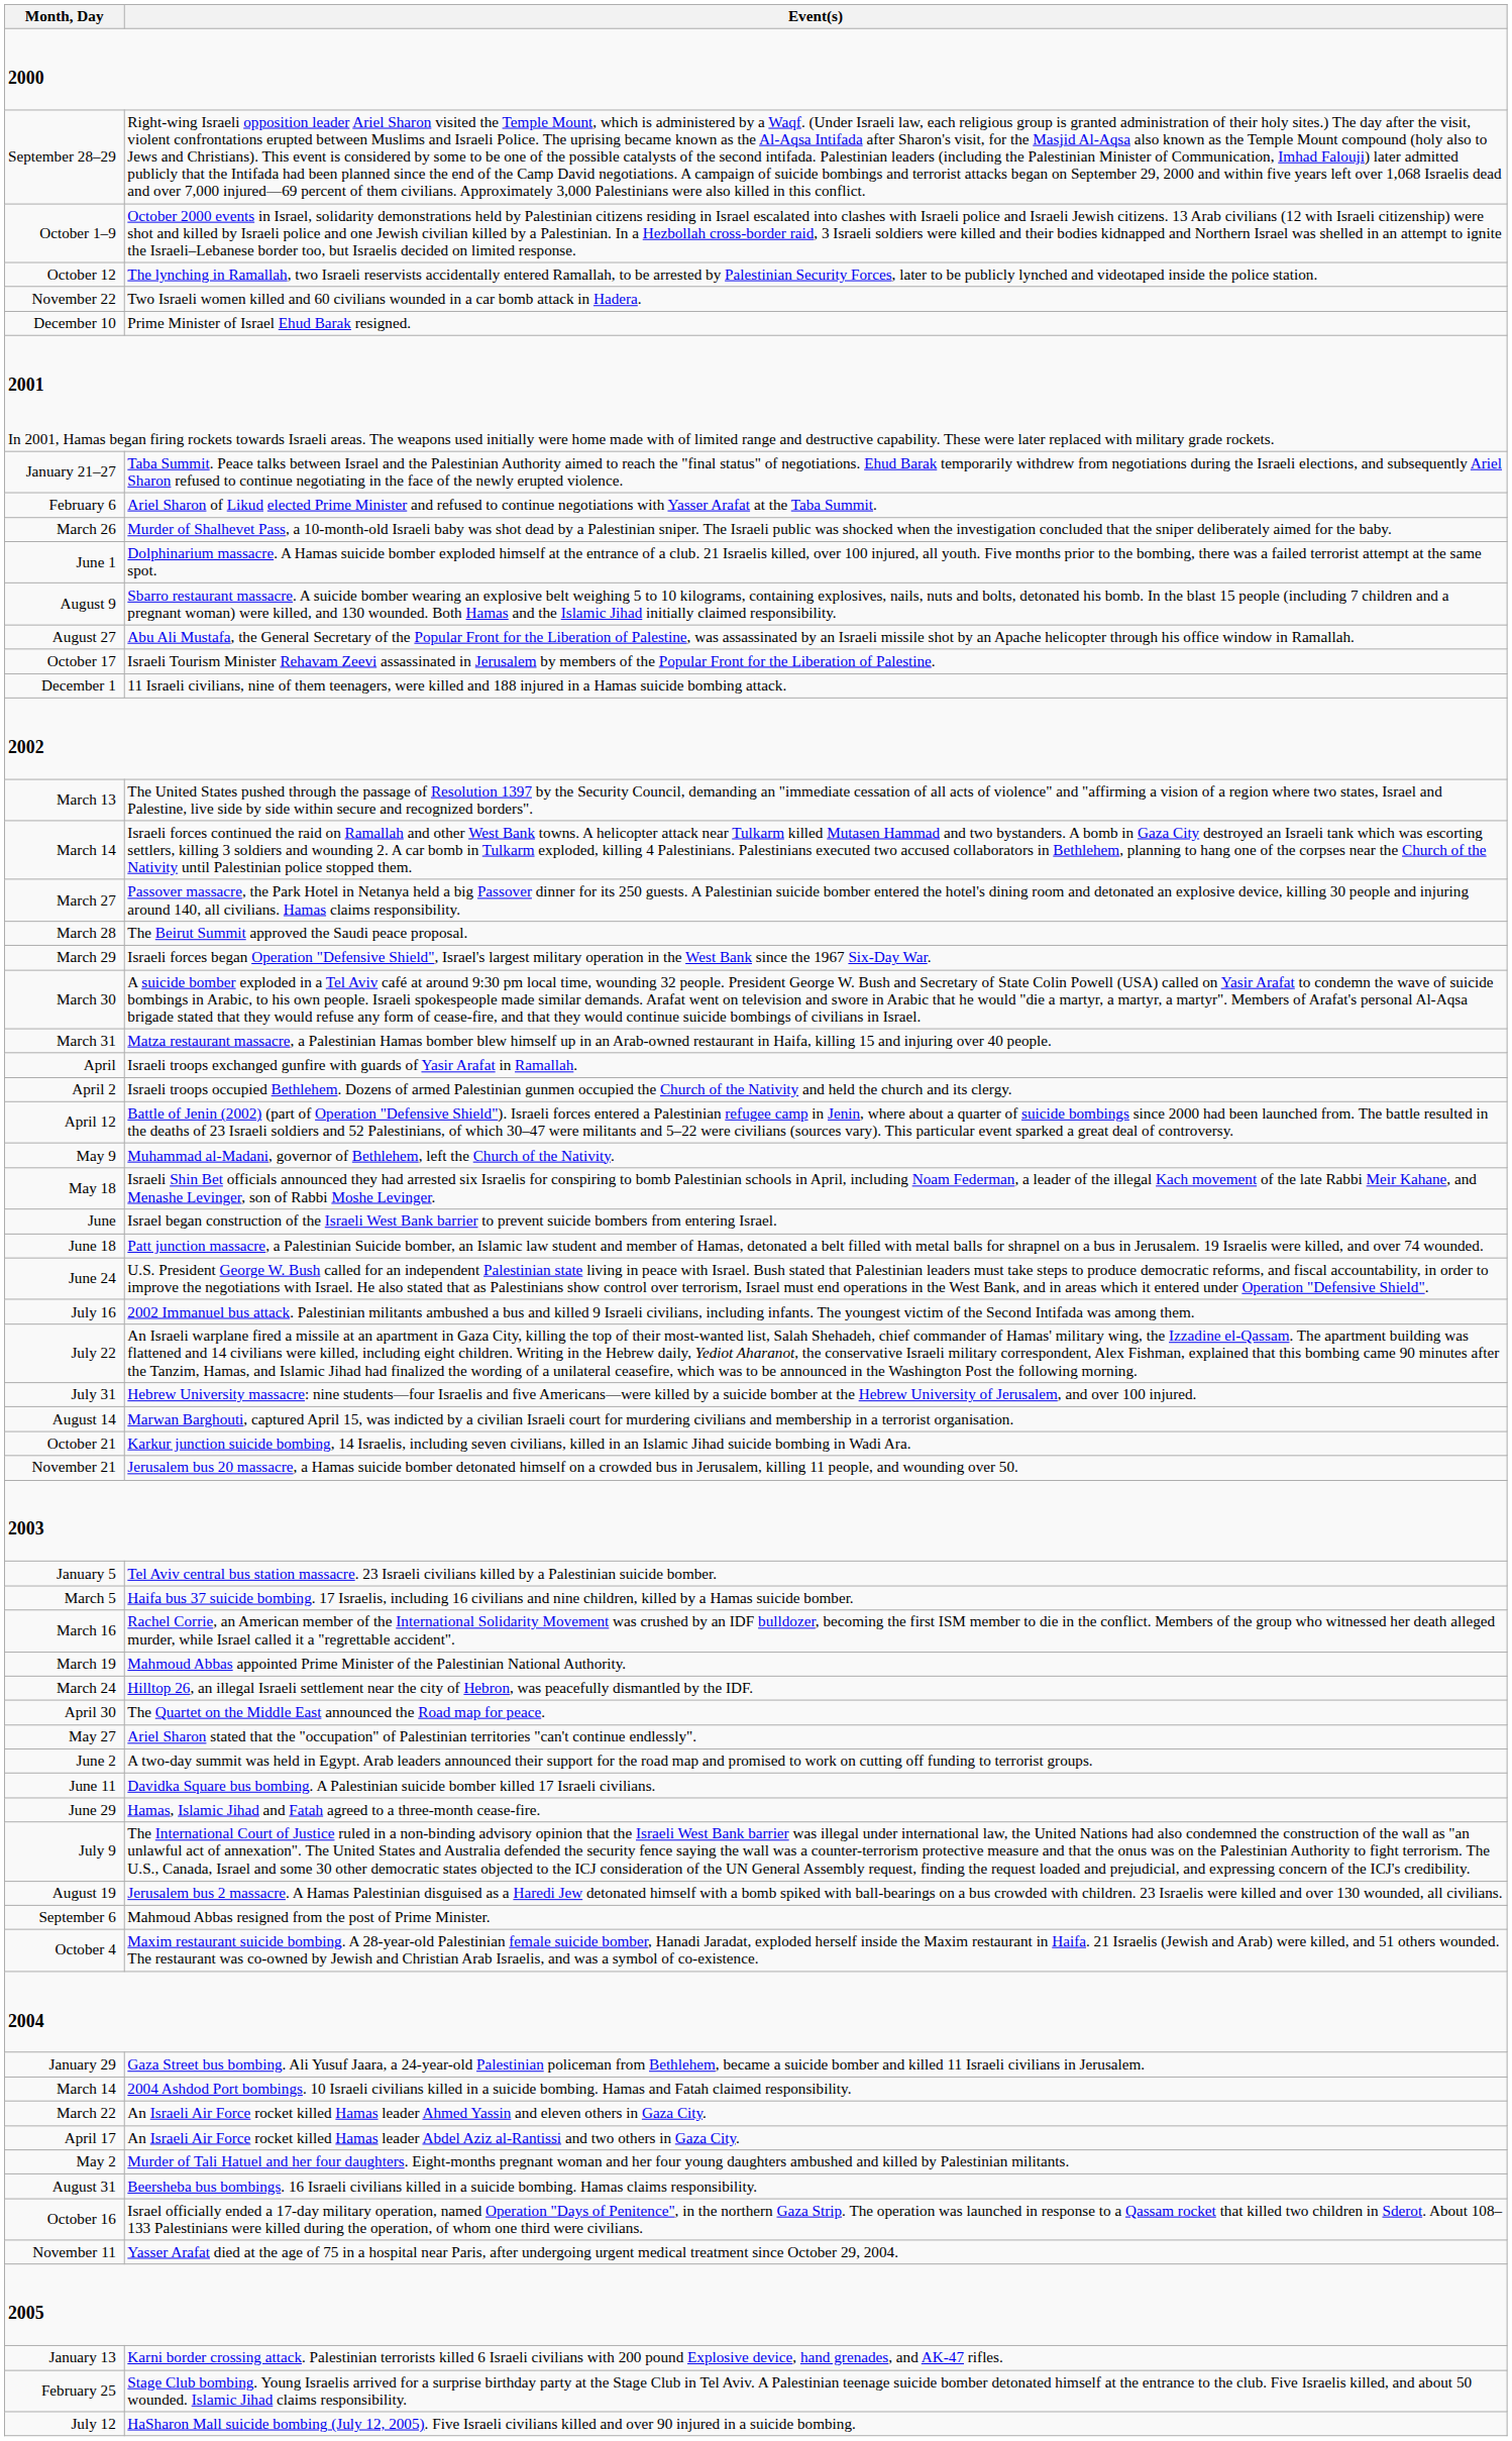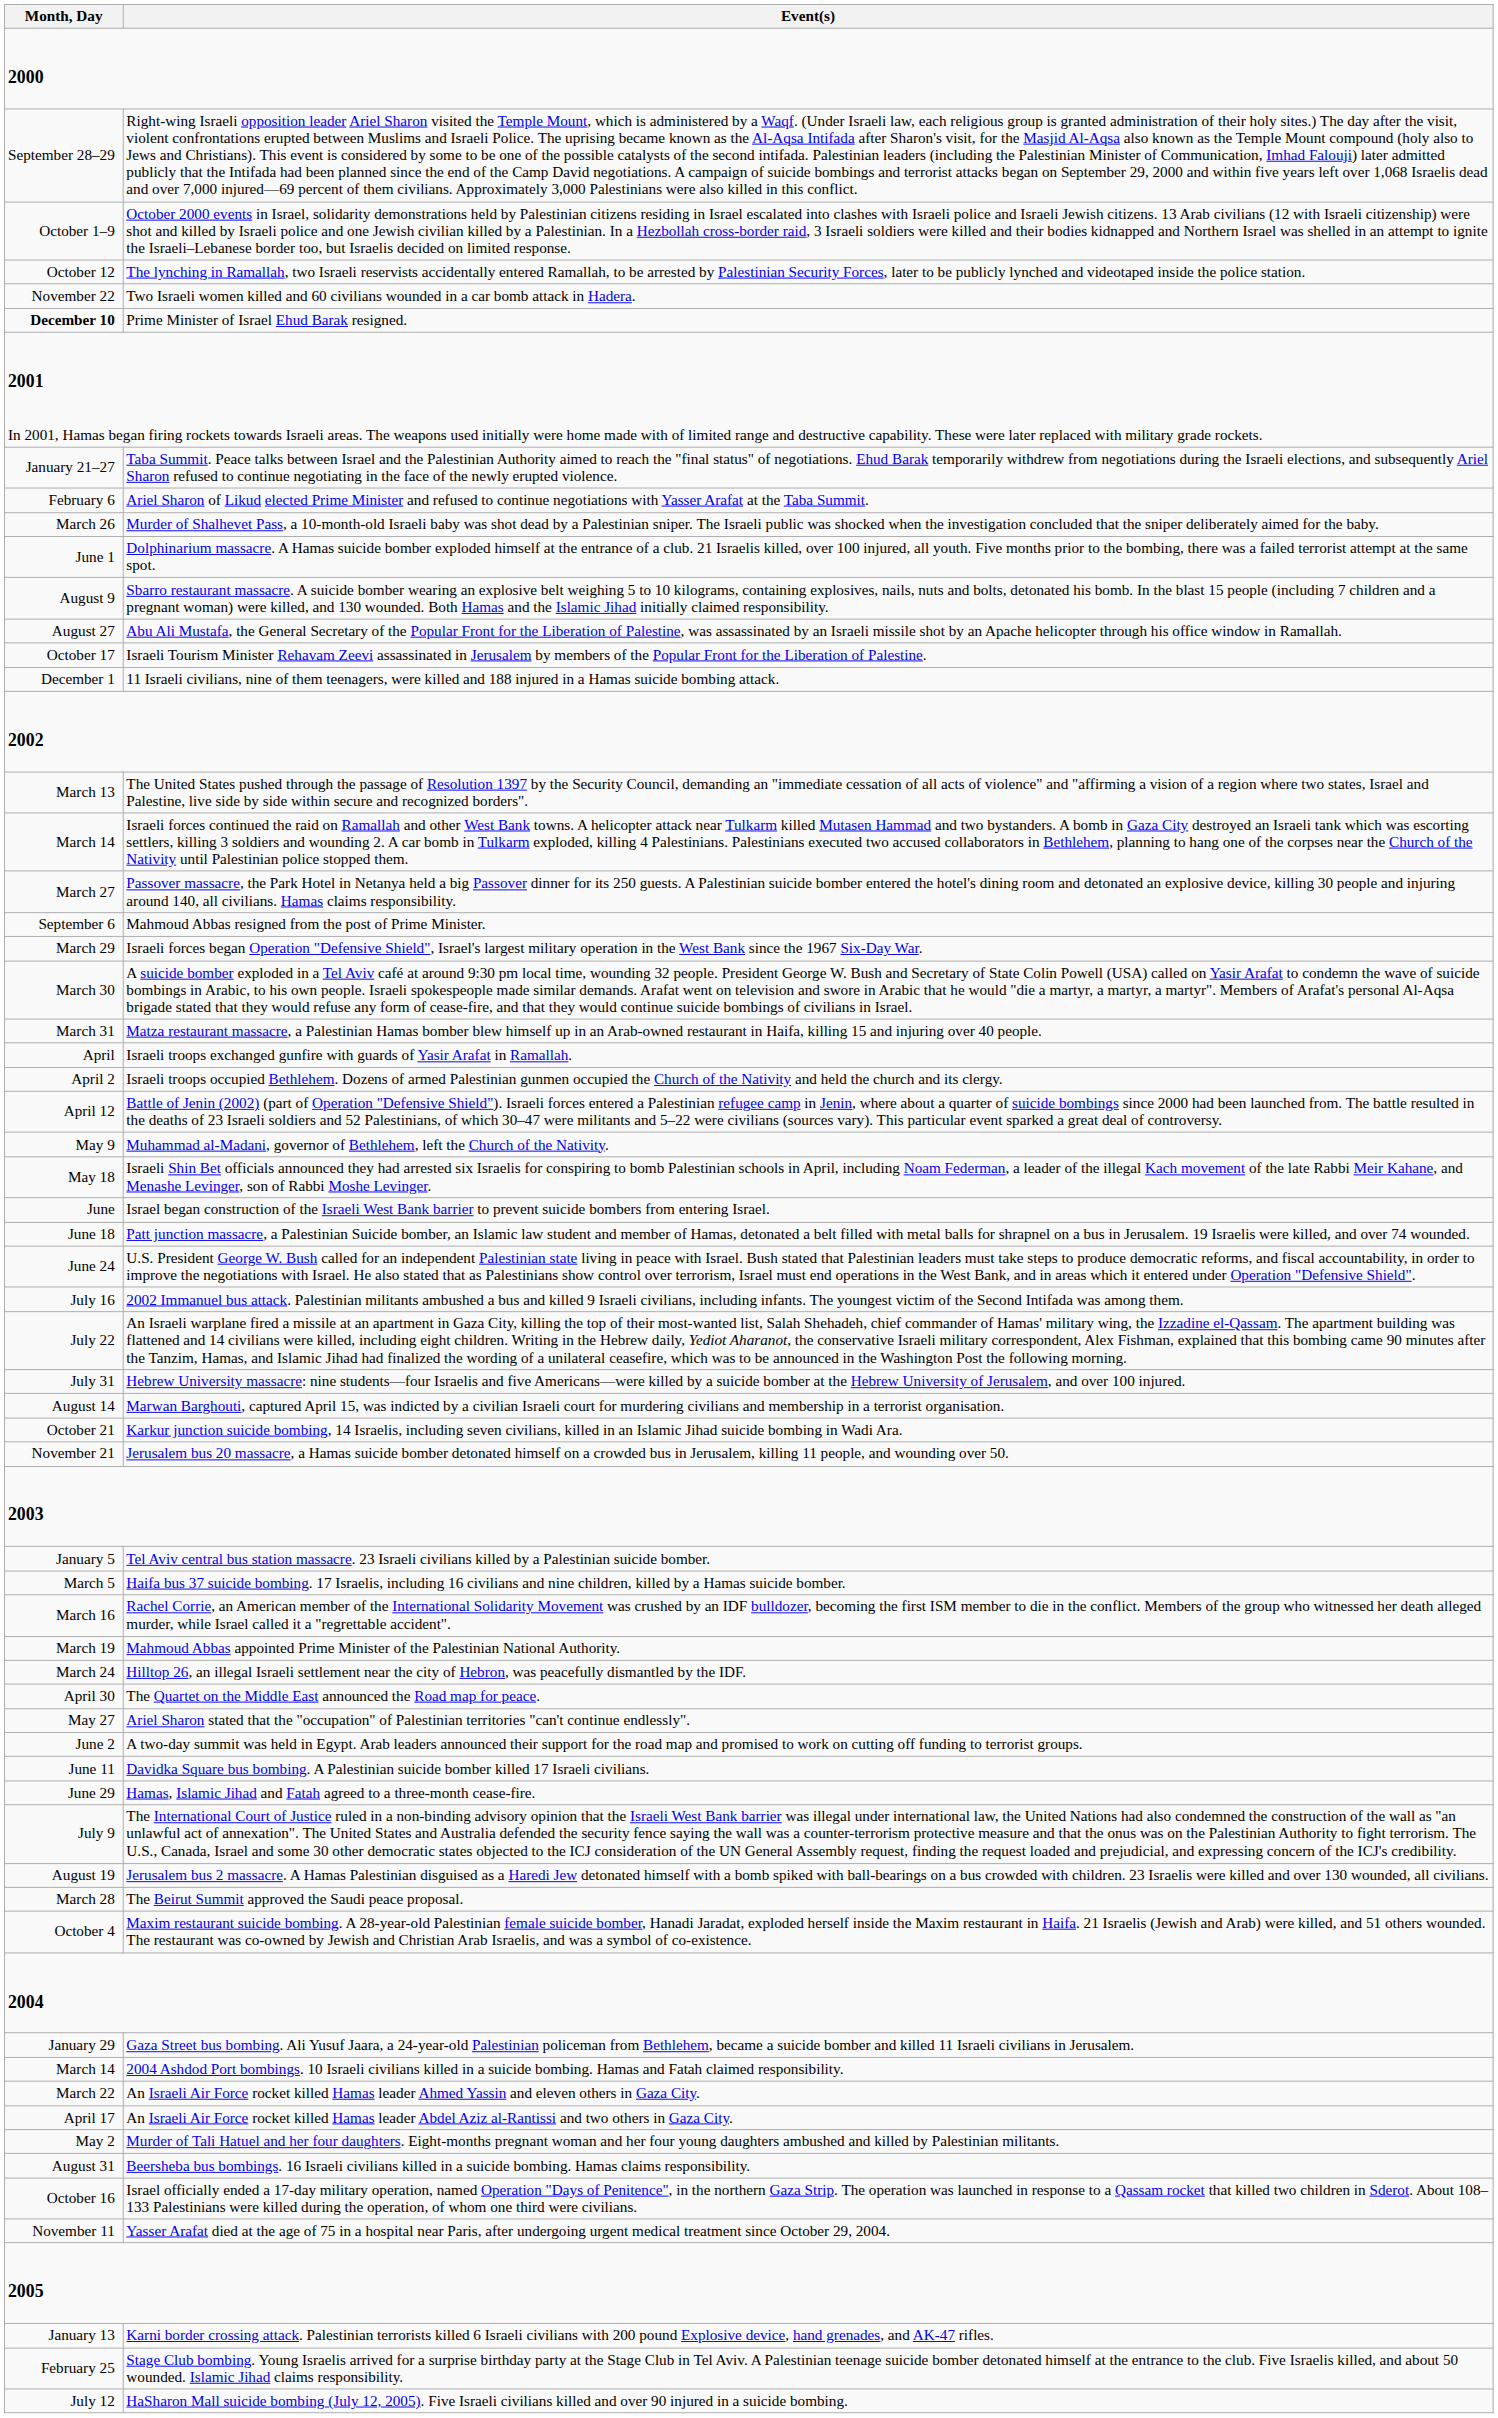Prime Minister of Israel Ehud Barak resigned. | Month, Day: normal -> bold
rows swapped: The Beirut Summit approved the Saudi peace proposal. <-> Mahmoud Abbas resigned from the post of Prime Minister.
